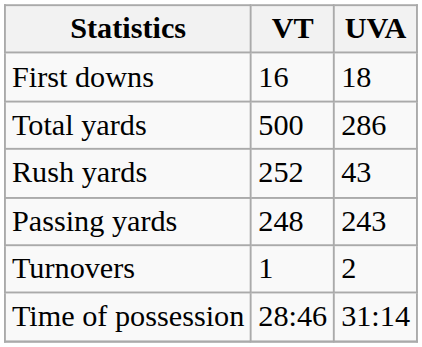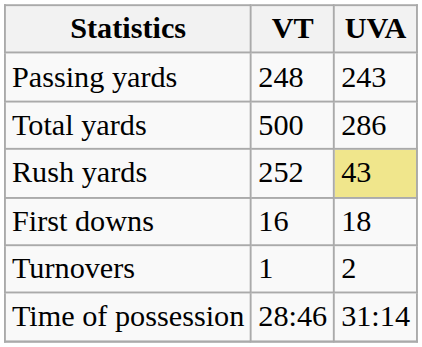rows swapped: First downs <-> Passing yards
Rush yards | UVA: no background -> khaki background
